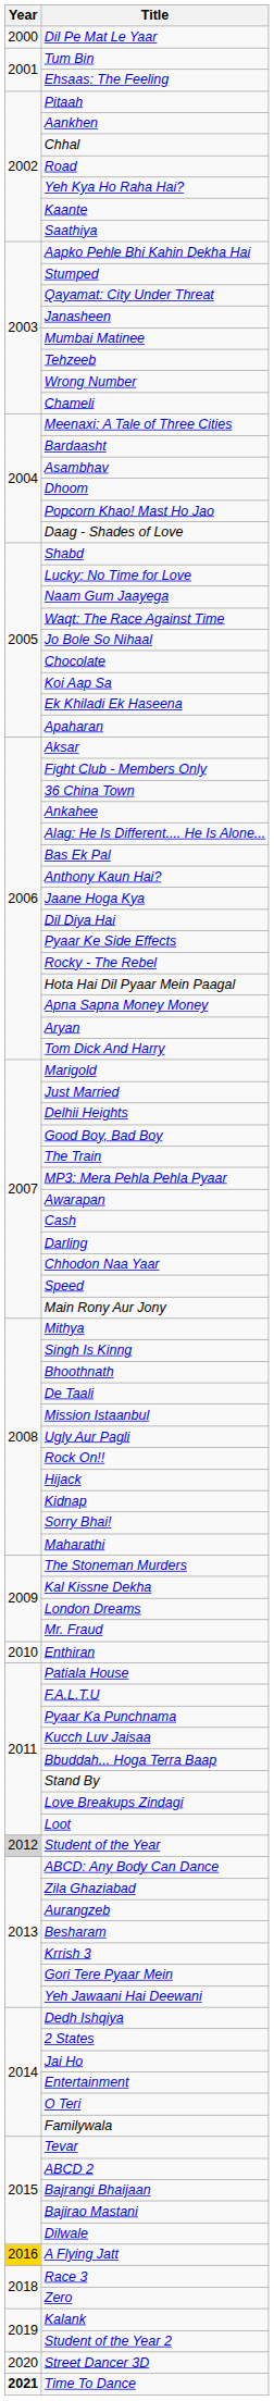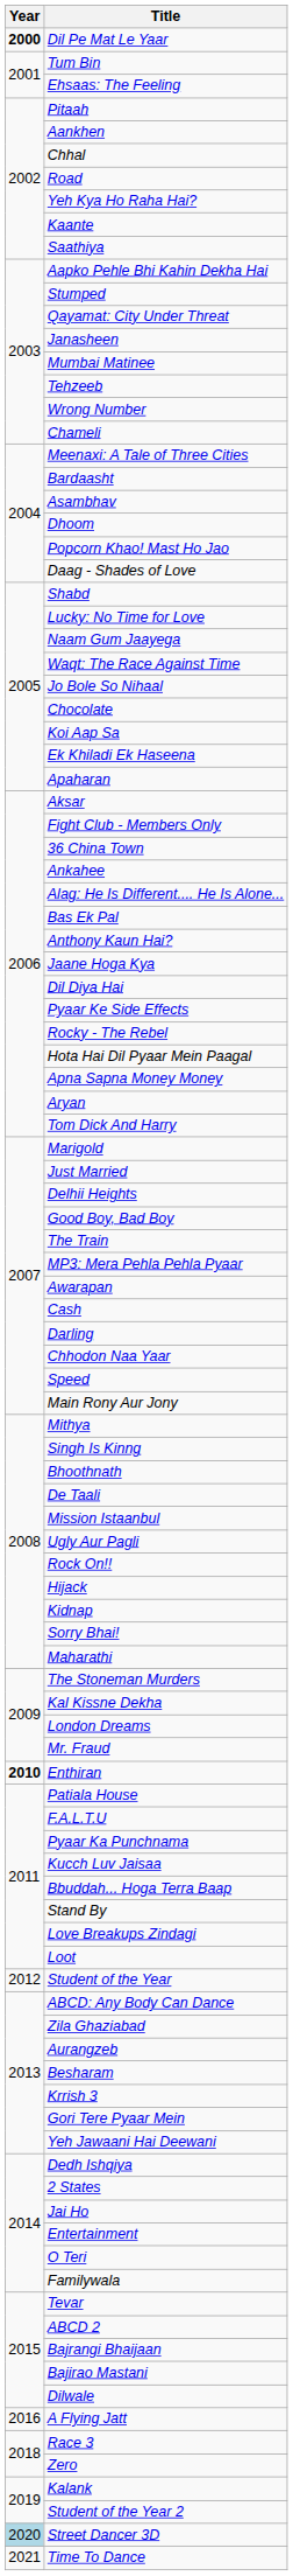Dil Pe Mat Le Yaar | Year: normal -> bold
Enthiran | Year: normal -> bold
Student of the Year | Year: lightgrey background -> no background
A Flying Jatt | Year: gold background -> no background
Street Dancer 3D | Year: no background -> lightblue background
Time To Dance | Year: bold -> normal
